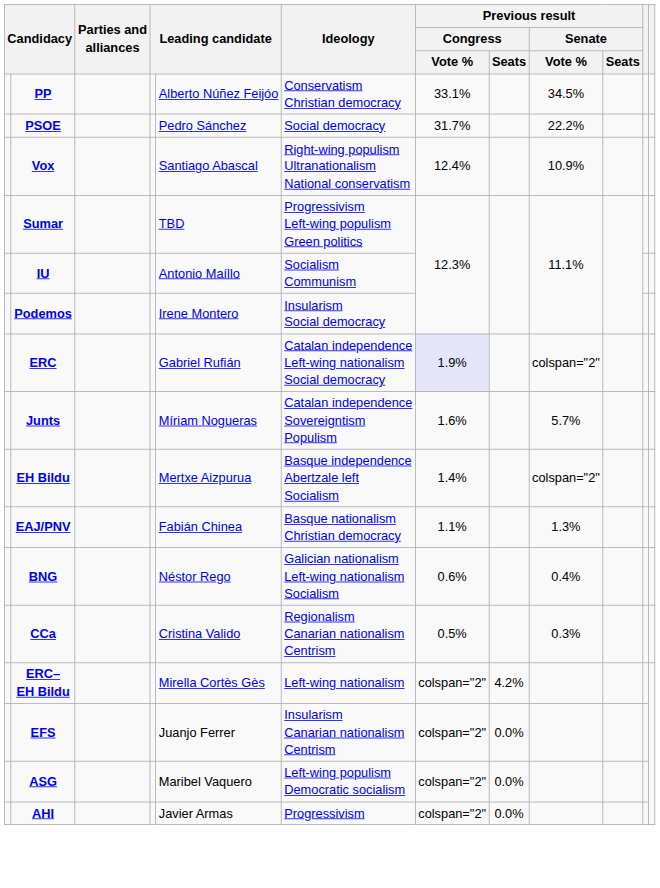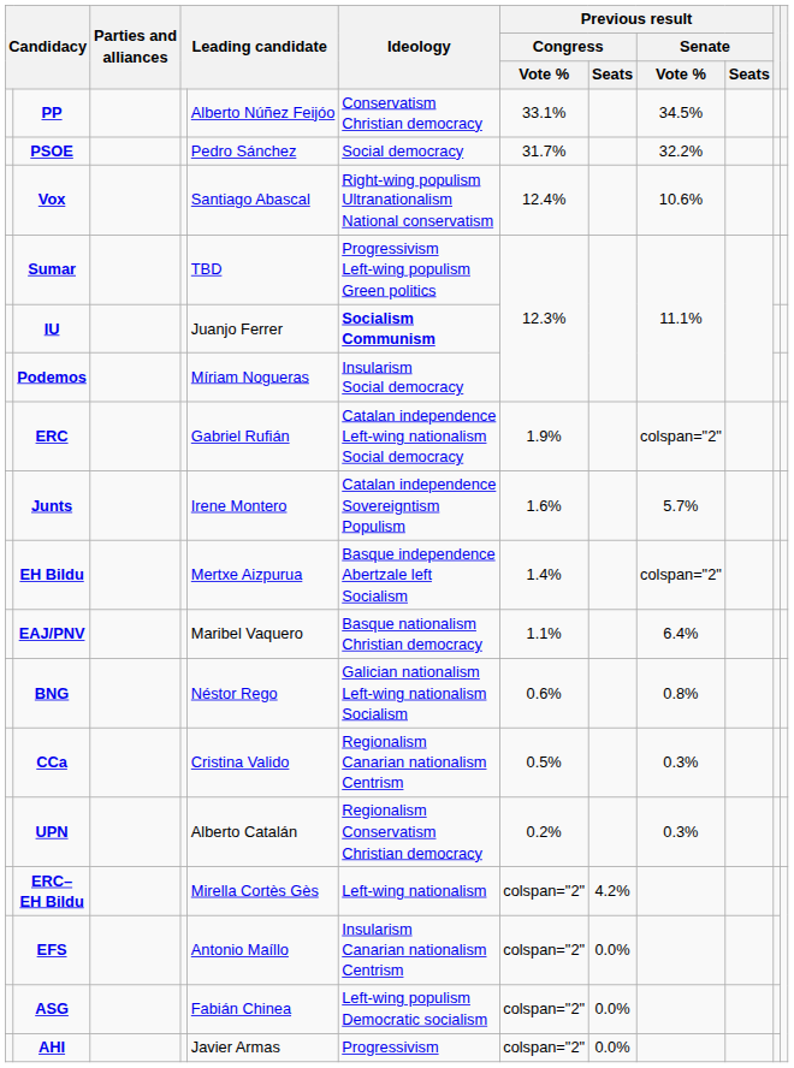PSOE | Previous result / Senate / Vote %: 22.2% -> 32.2%
Vox | Previous result / Senate / Vote %: 10.9% -> 10.6%
IU | column 5: Antonio Maíllo -> Juanjo Ferrer
IU | Ideology: normal -> bold
Podemos | column 5: Irene Montero -> Míriam Nogueras
ERC | Previous result / Congress / Vote %: lavender background -> no background
Junts | column 5: Míriam Nogueras -> Irene Montero
EAJ/PNV | column 5: Fabián Chinea -> Maribel Vaquero
EAJ/PNV | Previous result / Senate / Vote %: 1.3% -> 6.4%
BNG | Previous result / Senate / Vote %: 0.4% -> 0.8%
+ row: UPN | Alberto Catalán | Regionalism Conservatism Christian democracy | 0.2% | 0.3%
EFS | column 5: Juanjo Ferrer -> Antonio Maíllo
ASG | column 5: Maribel Vaquero -> Fabián Chinea
